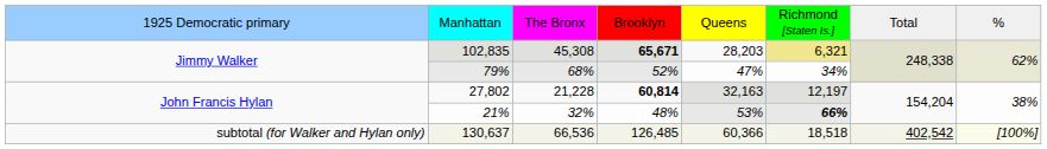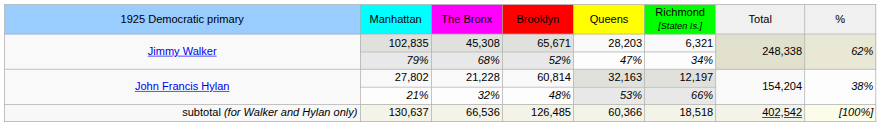102,835 | column 4: bold -> normal
102,835 | column 6: khaki background -> no background
27,802 | column 4: bold -> normal
21% | column 6: bold -> normal
